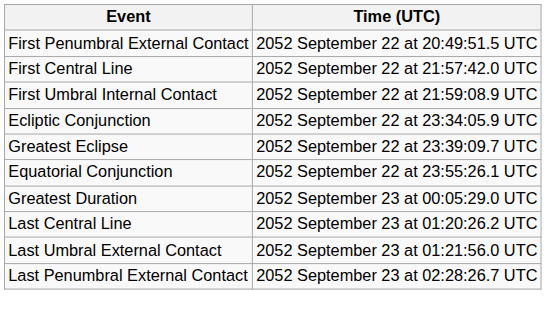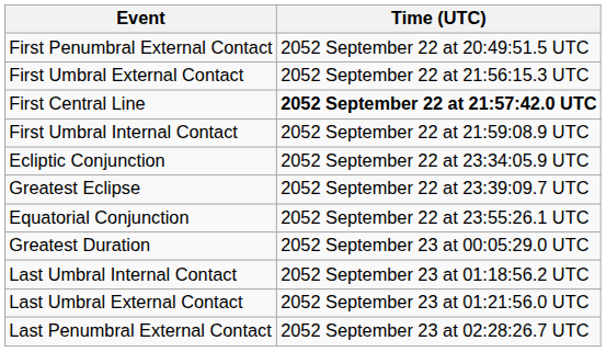+ row: First Umbral External Contact | 2052 September 22 at 21:56:15.3 UTC
First Central Line | Time (UTC): normal -> bold
+ row: Last Umbral Internal Contact | 2052 September 23 at 01:18:56.2 UTC
- row: Last Central Line | 2052 September 23 at 01:20:26.2 UTC
